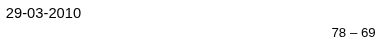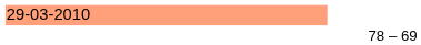29-03-2010 | column 1: no background -> lightsalmon background
